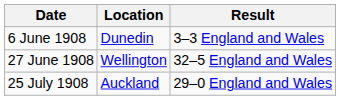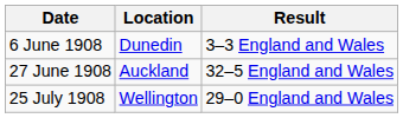27 June 1908 | Location: Wellington -> Auckland
25 July 1908 | Location: Auckland -> Wellington
